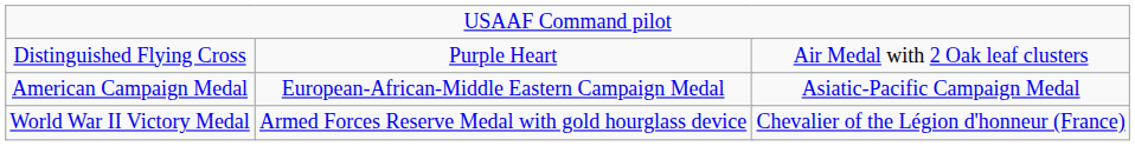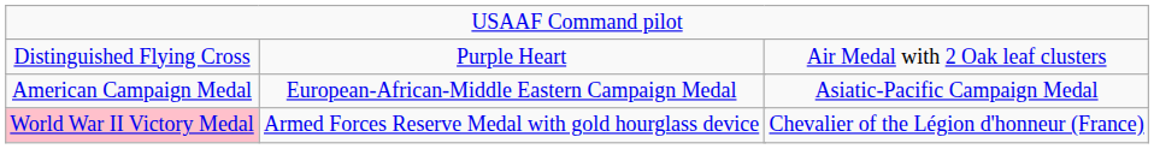World War II Victory Medal | column 1: no background -> pink background
